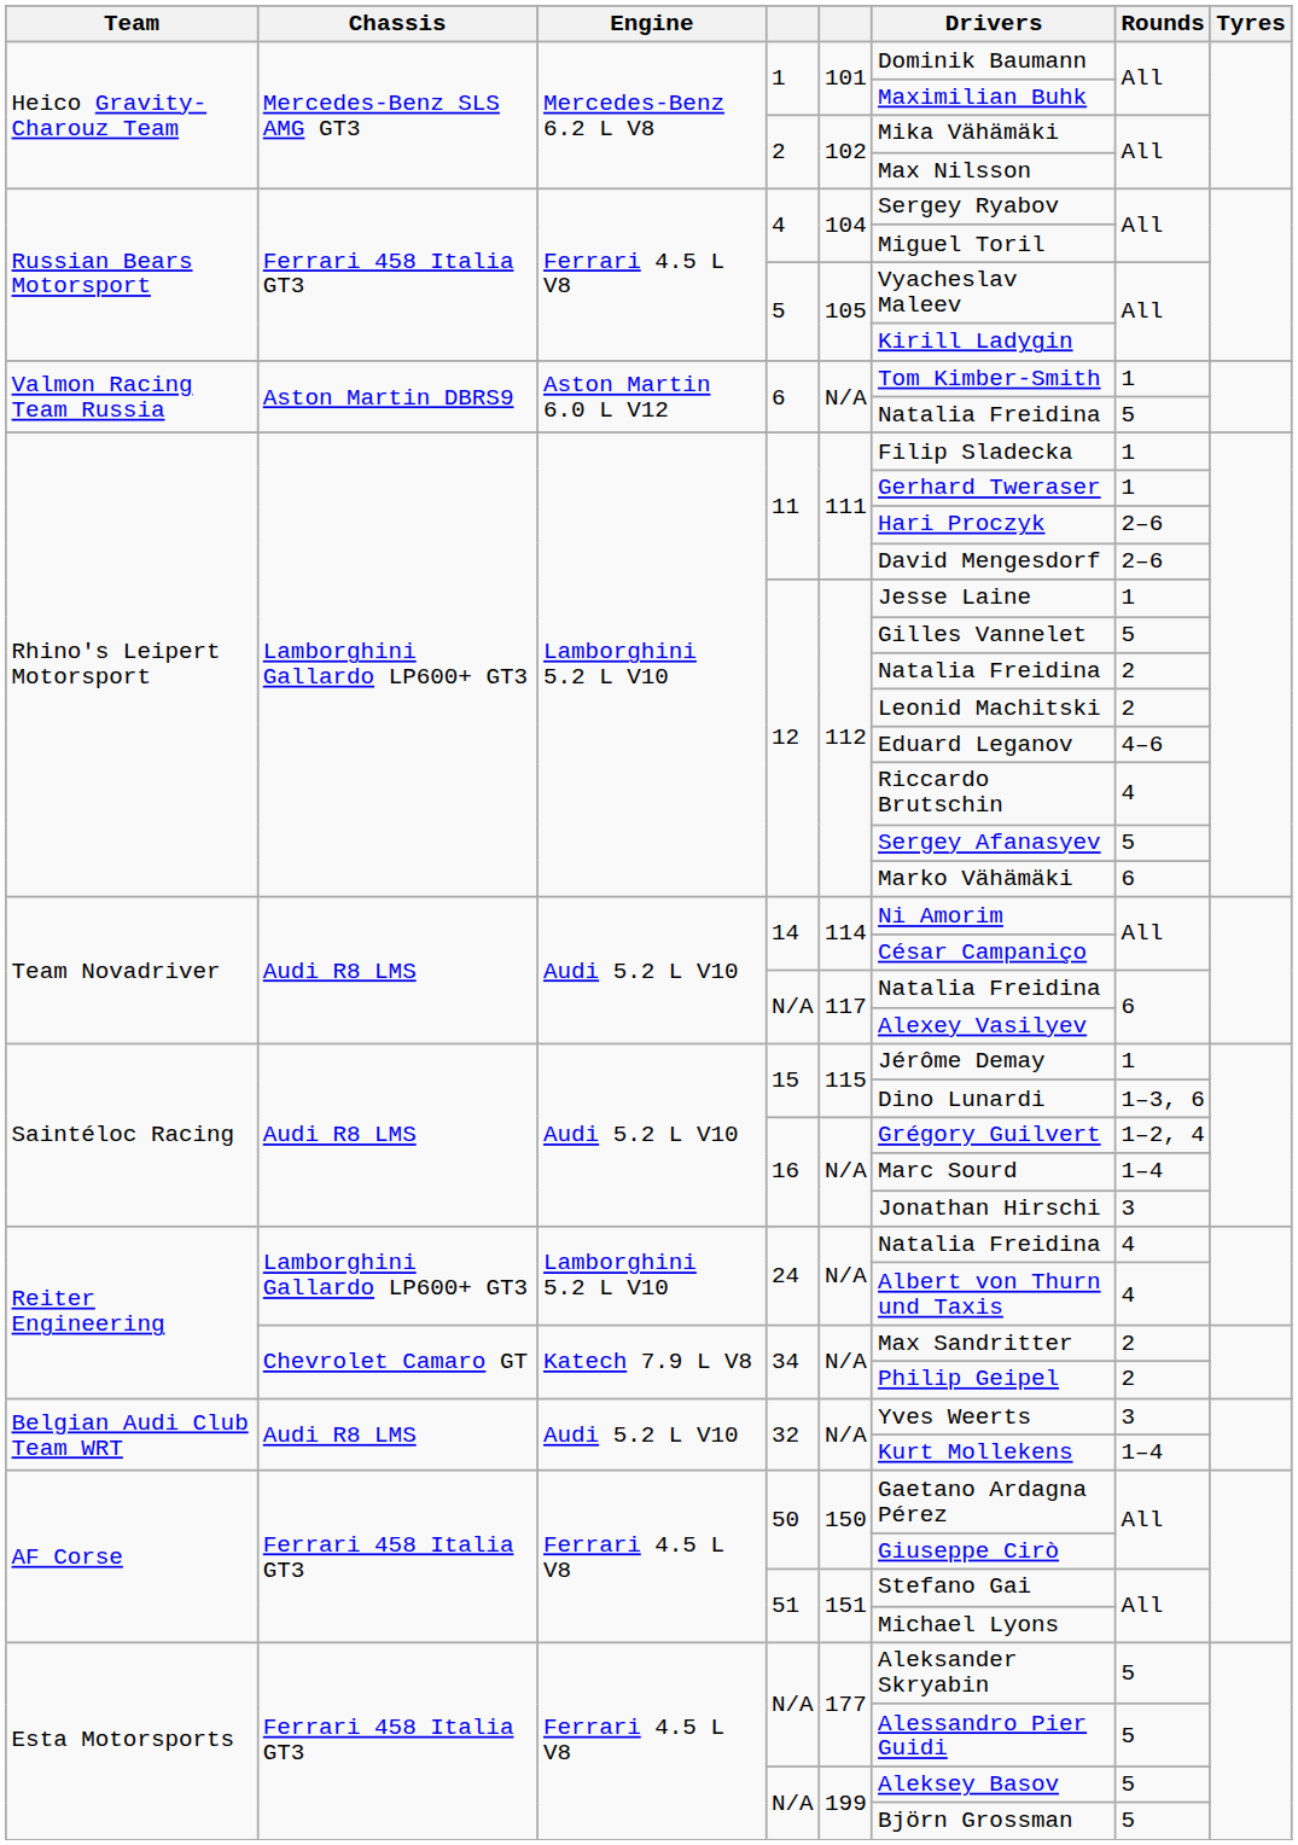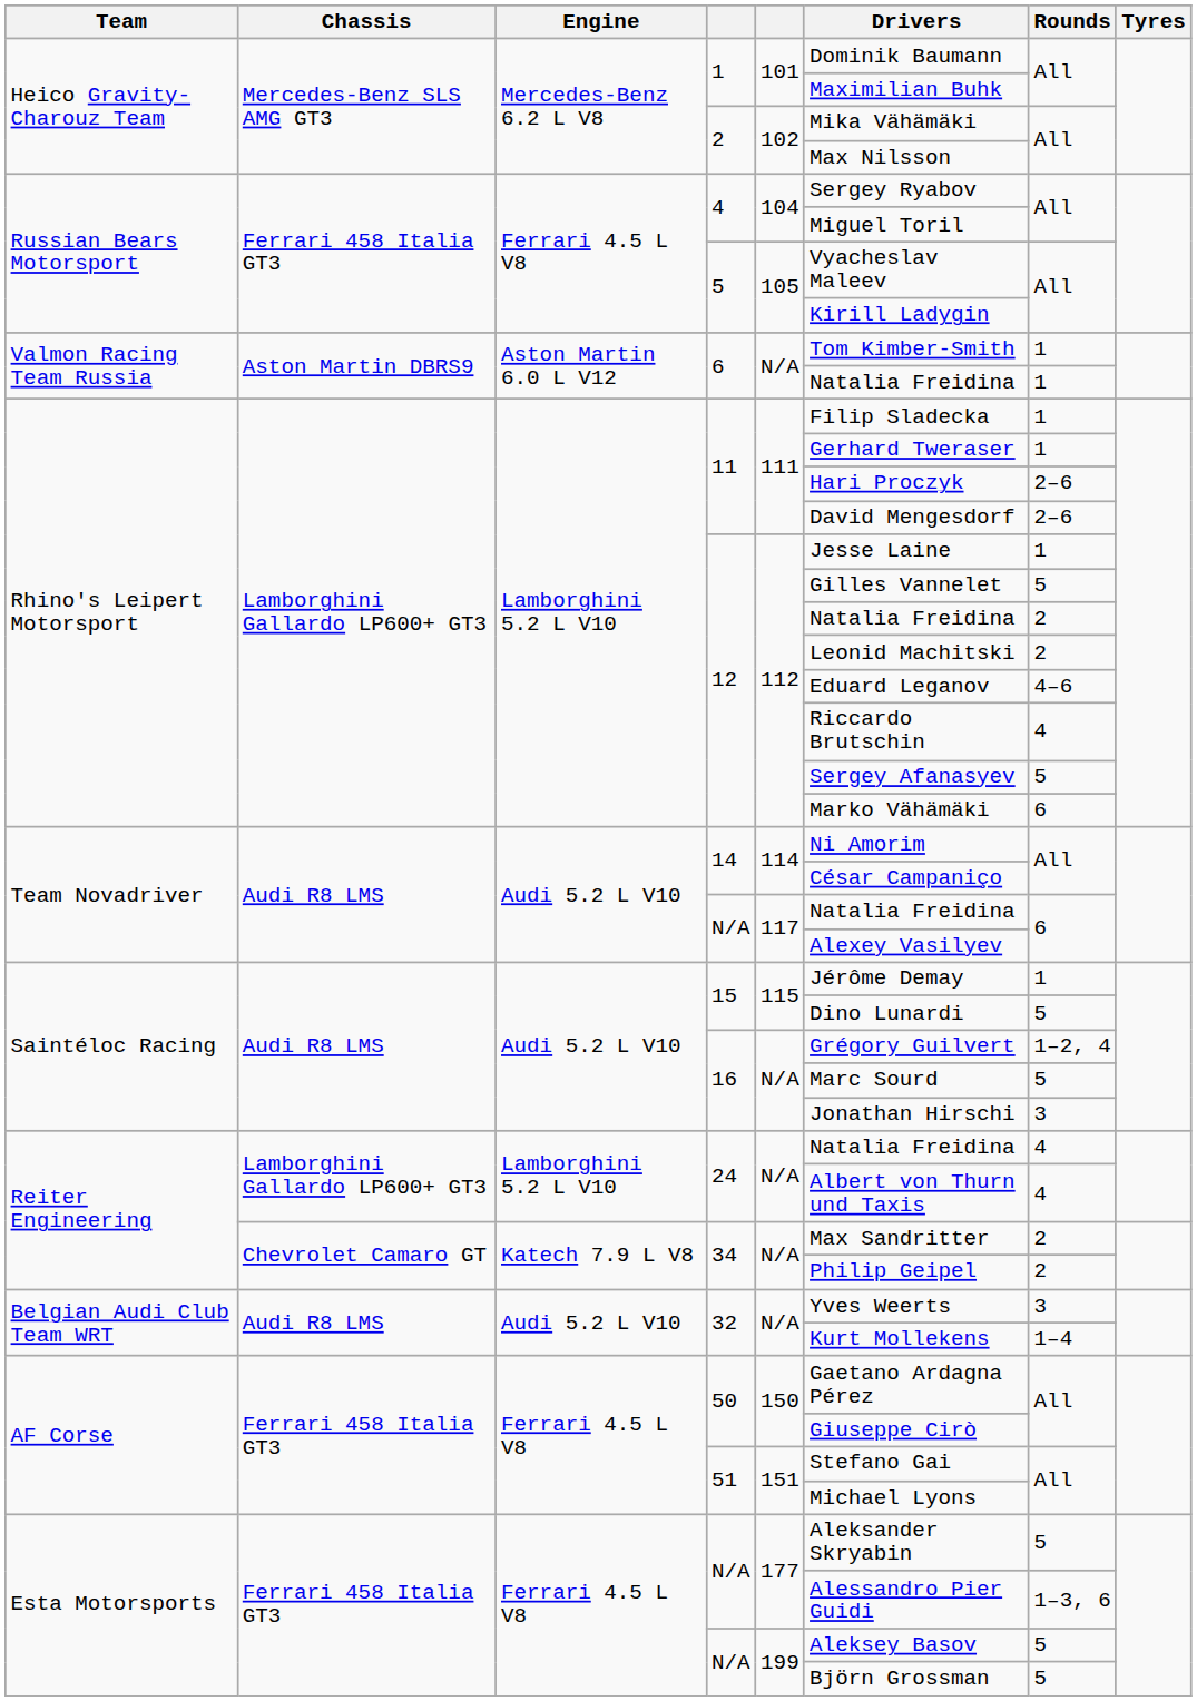row 11 | Rounds: 5 -> 1
row 29 | Rounds: 1–3, 6 -> 5
row 31 | Rounds: 1–4 -> 5
row 44 | Rounds: 5 -> 1–3, 6
